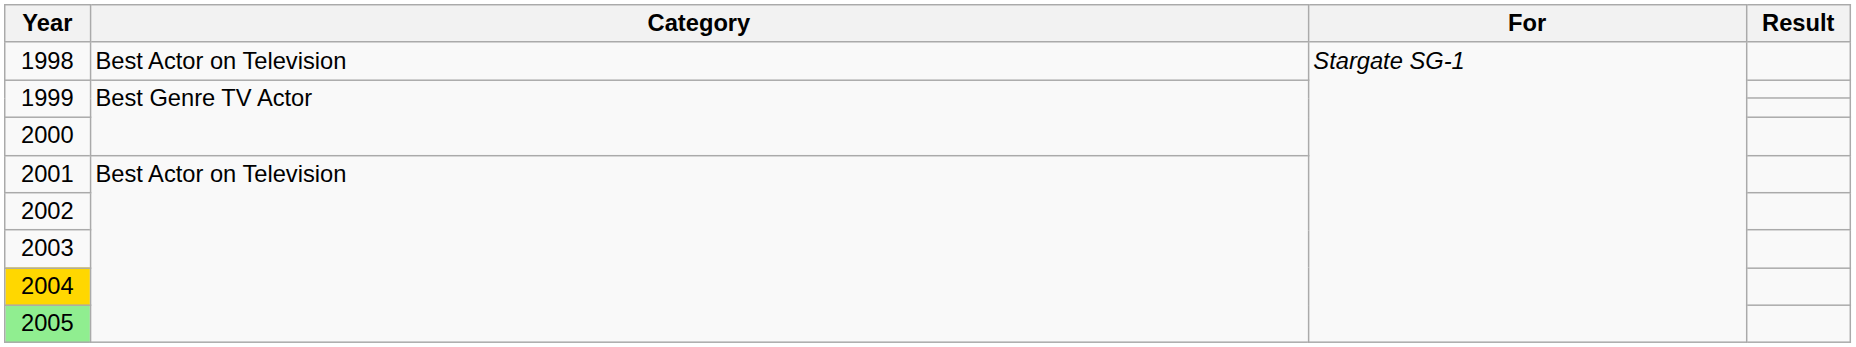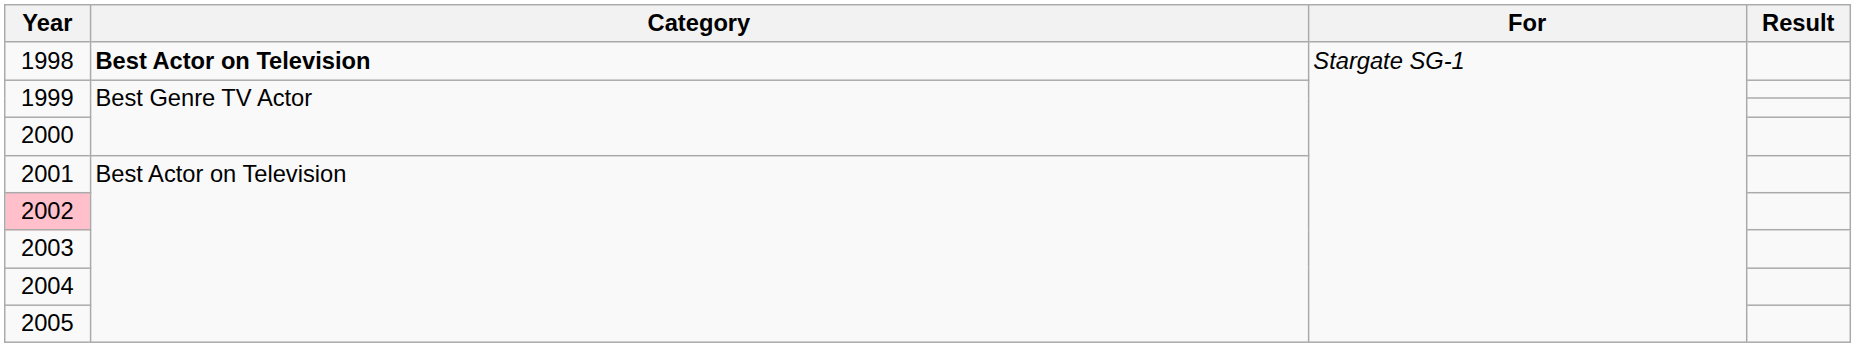1998 | Category: normal -> bold
2002 | Year: no background -> pink background
2004 | Year: gold background -> no background
2005 | Year: lightgreen background -> no background
